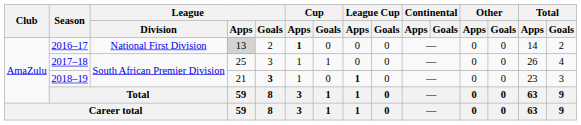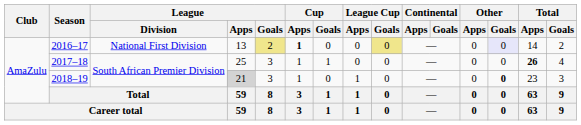2016–17 | League / Apps: lightgrey background -> no background
2016–17 | League / Goals: no background -> khaki background
2016–17 | League Cup / Goals: no background -> khaki background
2016–17 | Other / Goals: no background -> lavender background
2017–18 | Total / Apps: normal -> bold
2018–19 | League / Apps: no background -> lightgrey background
2018–19 | League / Goals: bold -> normal
2018–19 | League Cup / Apps: bold -> normal
2018–19 | Other / Goals: normal -> bold
